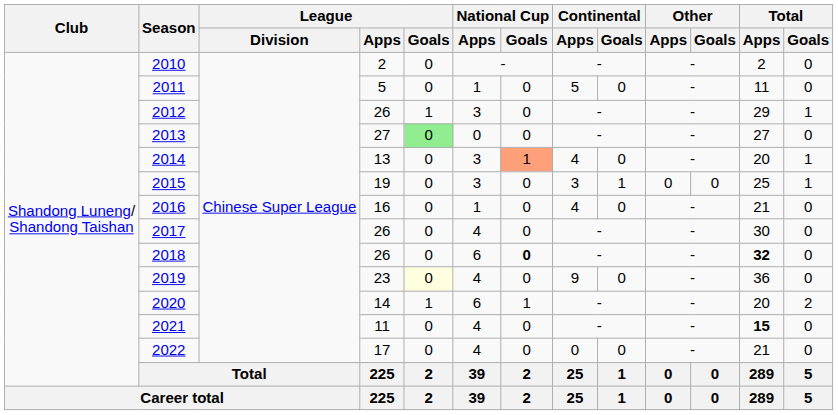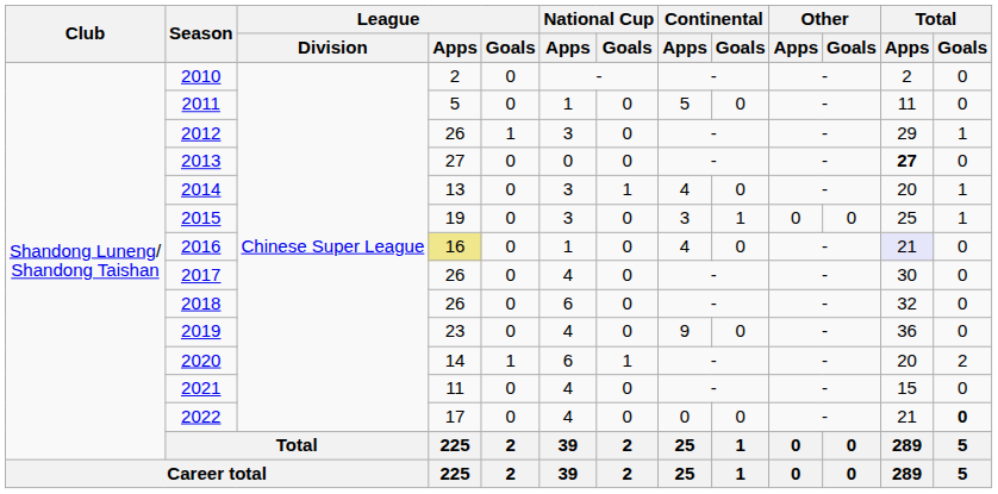2013 | League / Goals: lightgreen background -> no background
2013 | Total / Apps: normal -> bold
2014 | National Cup / Goals: lightsalmon background -> no background
2016 | League / Apps: no background -> khaki background
2016 | Total / Apps: no background -> lavender background
2018 | National Cup / Goals: bold -> normal
2018 | Total / Apps: bold -> normal
2019 | League / Goals: lightyellow background -> no background
2021 | Total / Apps: bold -> normal
2022 | Total / Goals: normal -> bold
